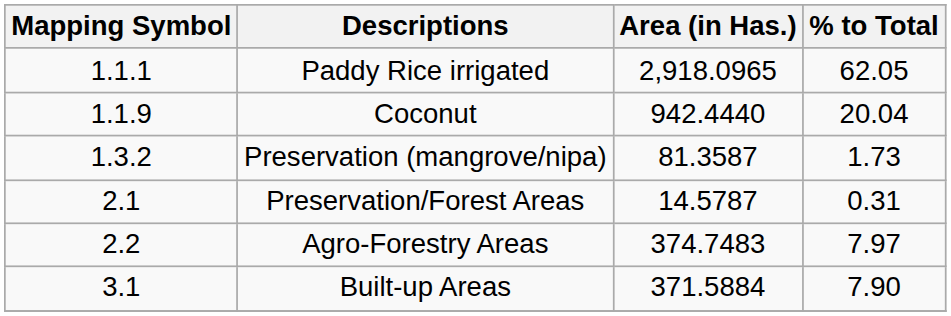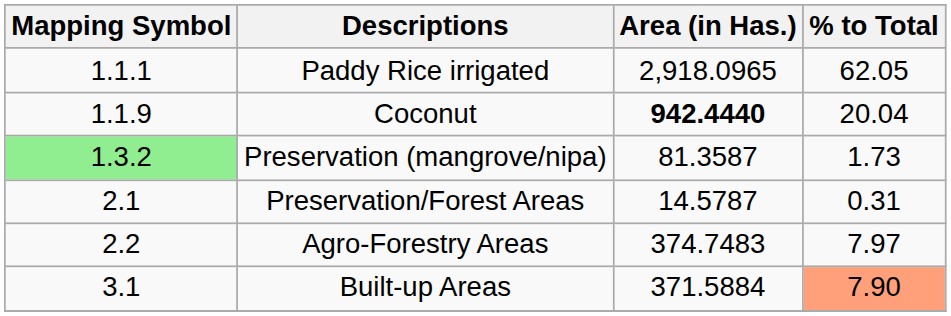Coconut | Area (in Has.): normal -> bold
Preservation (mangrove/nipa) | Mapping Symbol: no background -> lightgreen background
Built-up Areas | % to Total: no background -> lightsalmon background
